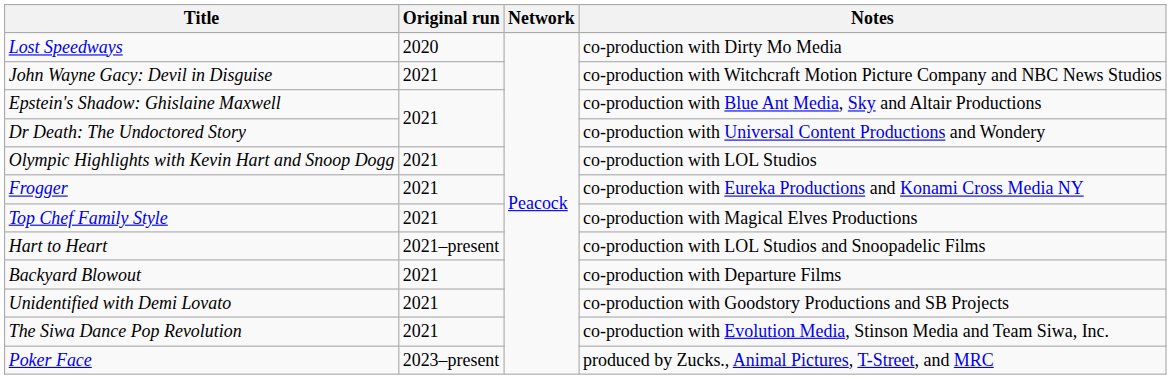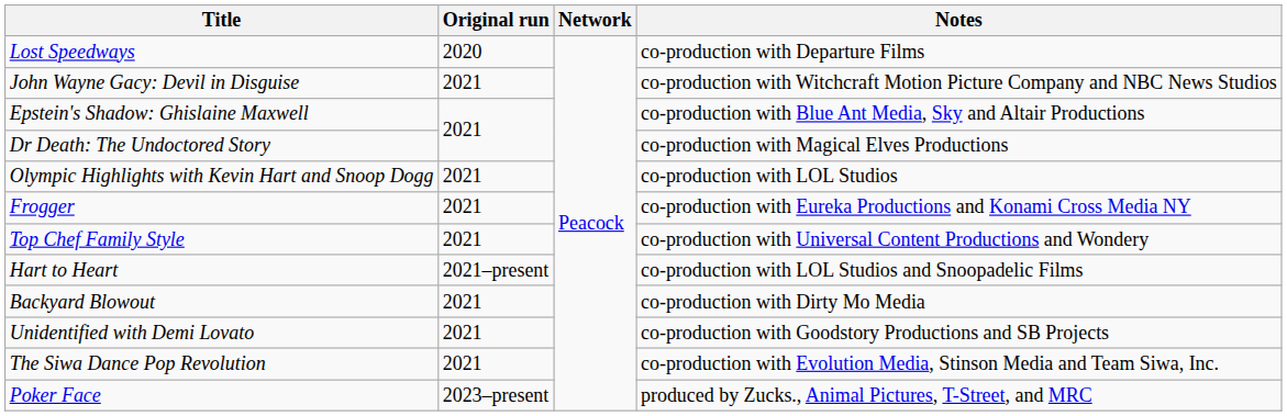Lost Speedways | Notes: co-production with Dirty Mo Media -> co-production with Departure Films
Dr Death: The Undoctored Story | Notes: co-production with Universal Content Productions and Wondery -> co-production with Magical Elves Productions
Top Chef Family Style | Notes: co-production with Magical Elves Productions -> co-production with Universal Content Productions and Wondery
Backyard Blowout | Notes: co-production with Departure Films -> co-production with Dirty Mo Media
